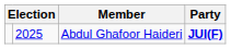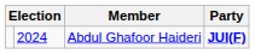Abdul Ghafoor Haideri | column 2: 2025 -> 2024
